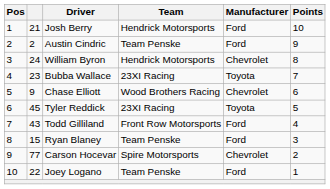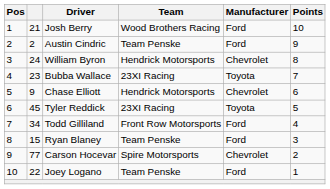Josh Berry | Team: Hendrick Motorsports -> Wood Brothers Racing
Chase Elliott | Team: Wood Brothers Racing -> Hendrick Motorsports
Todd Gilliland | column 2: 43 -> 34
